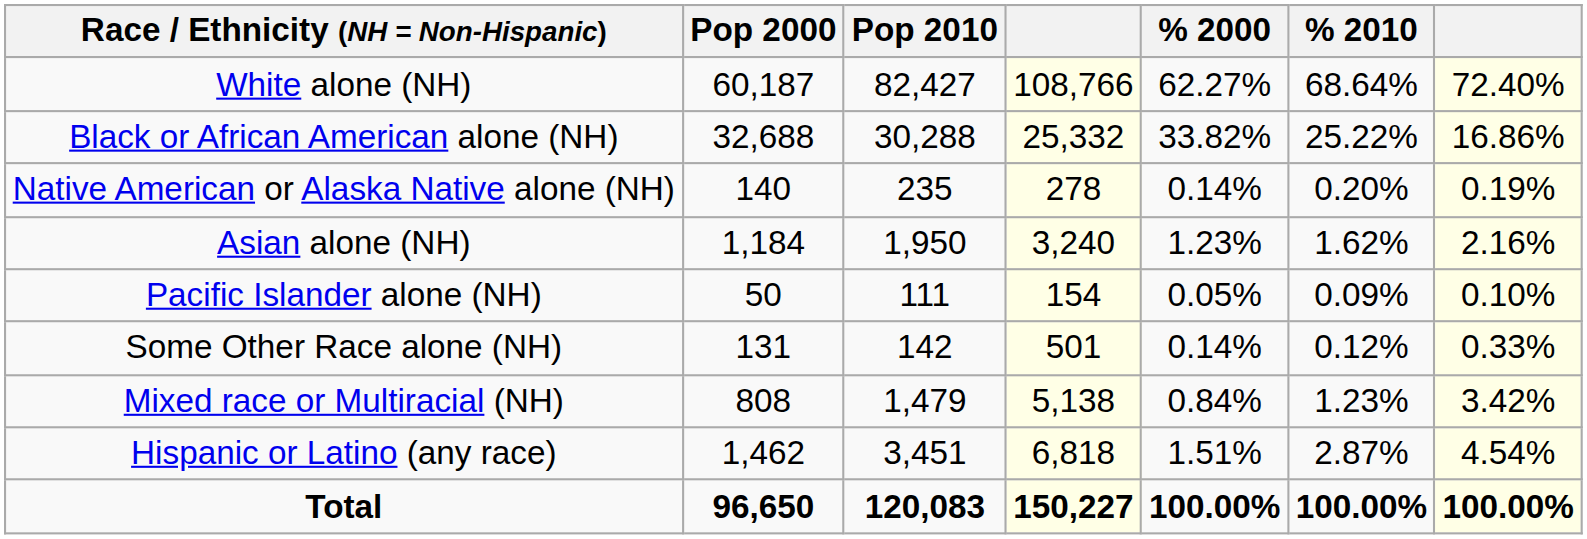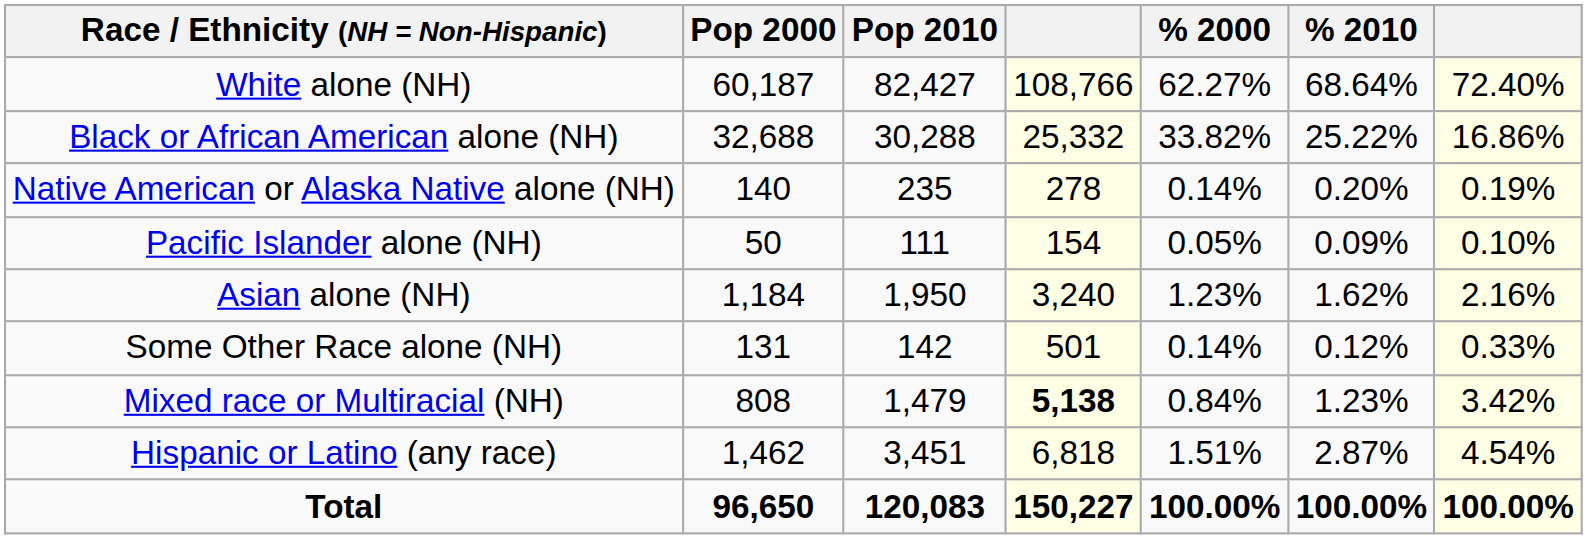rows swapped: Asian alone (NH) <-> Pacific Islander alone (NH)
Mixed race or Multiracial (NH) | column 4: normal -> bold
